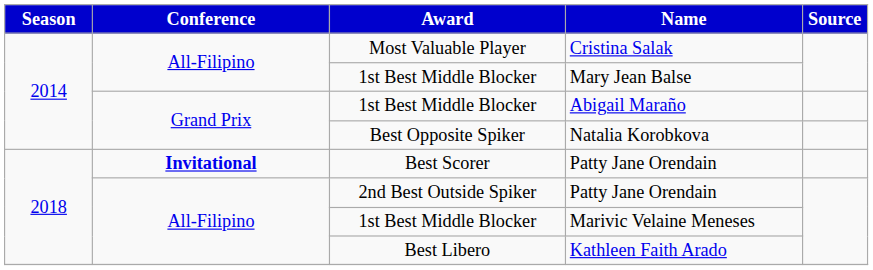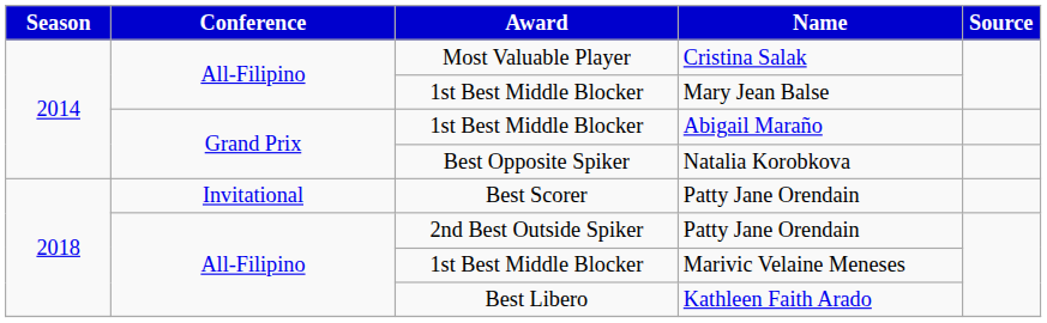Best Scorer / Patty Jane Orendain | Conference: bold -> normal
